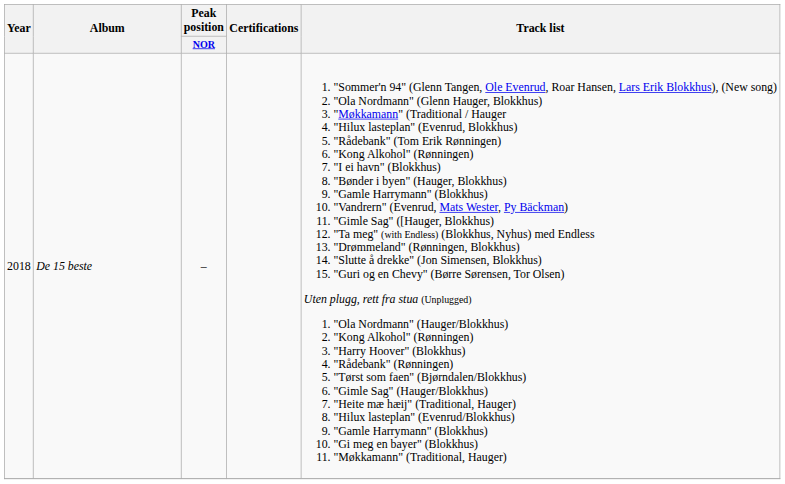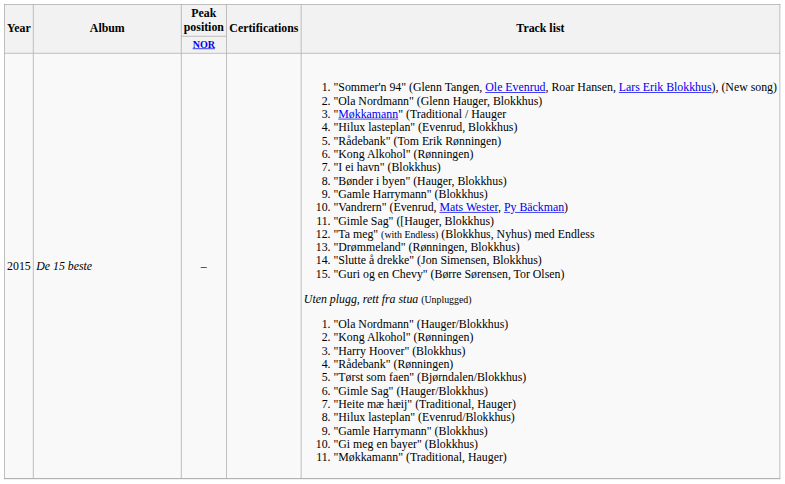De 15 beste | Year: 2018 -> 2015
